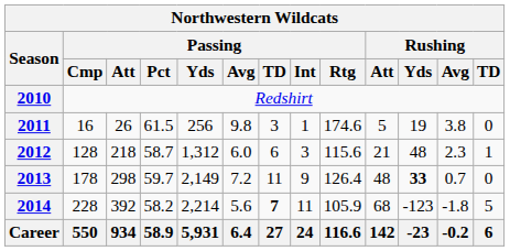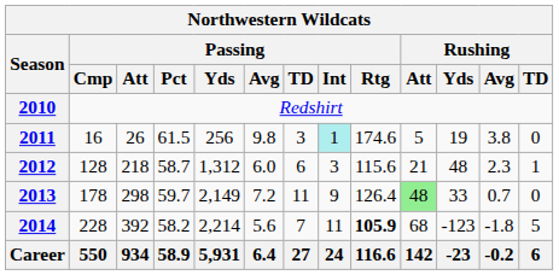2011 | Passing / Int: no background -> paleturquoise background
2013 | Rushing / Att: no background -> lightgreen background
2013 | Rushing / Yds: bold -> normal
2014 | Passing / TD: bold -> normal
2014 | Passing / Rtg: normal -> bold
